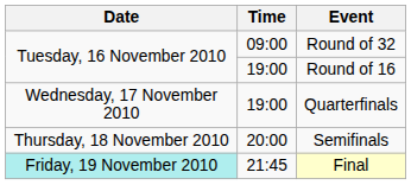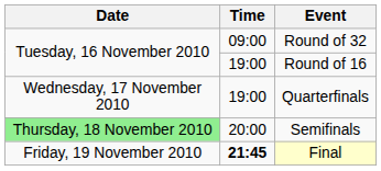Semifinals | Date: no background -> lightgreen background
Final | Date: paleturquoise background -> no background
Final | Time: normal -> bold
